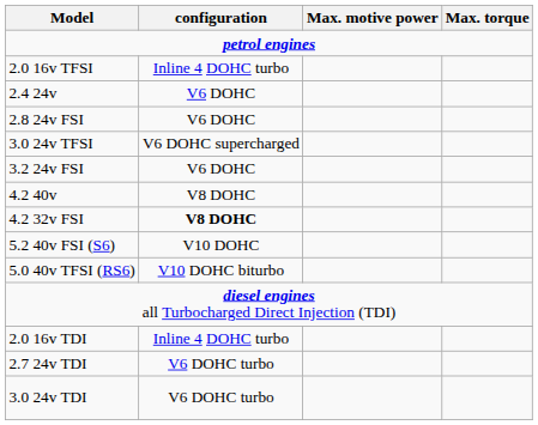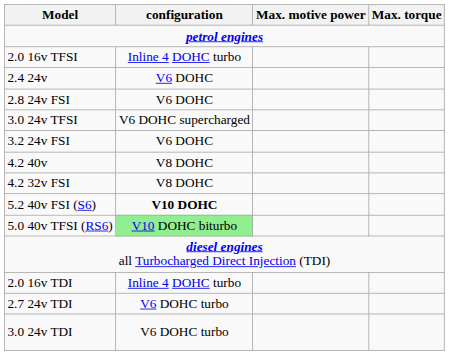4.2 32v FSI | configuration: bold -> normal
5.2 40v FSI (S6) | configuration: normal -> bold
5.0 40v TFSI (RS6) | configuration: no background -> lightgreen background
